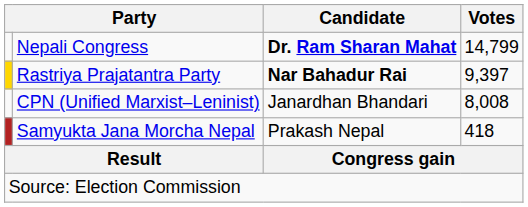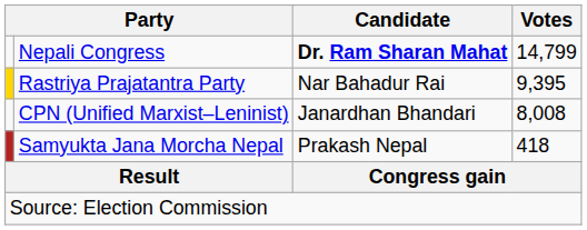Rastriya Prajatantra Party | Candidate: bold -> normal
Rastriya Prajatantra Party | Votes: 9,397 -> 9,395
